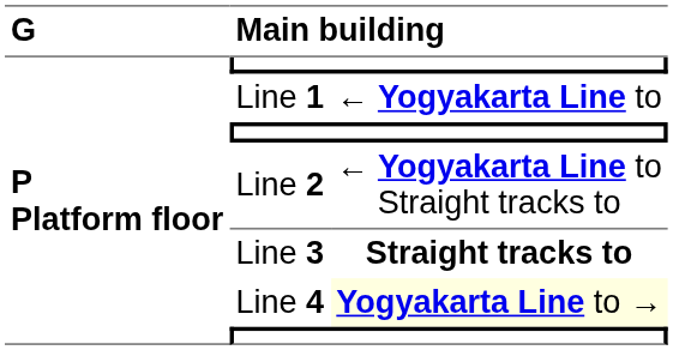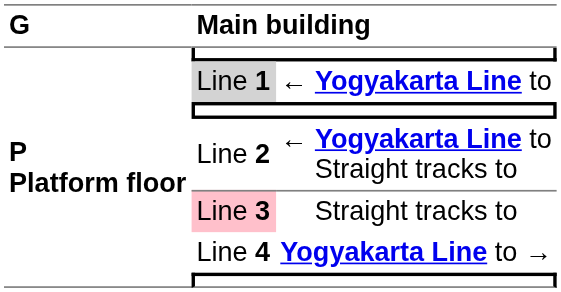Line 1 | column 2: no background -> lightgrey background
Line 3 | column 2: no background -> pink background
Line 3 | column 3: bold -> normal
Line 4 | column 3: lightyellow background -> no background
